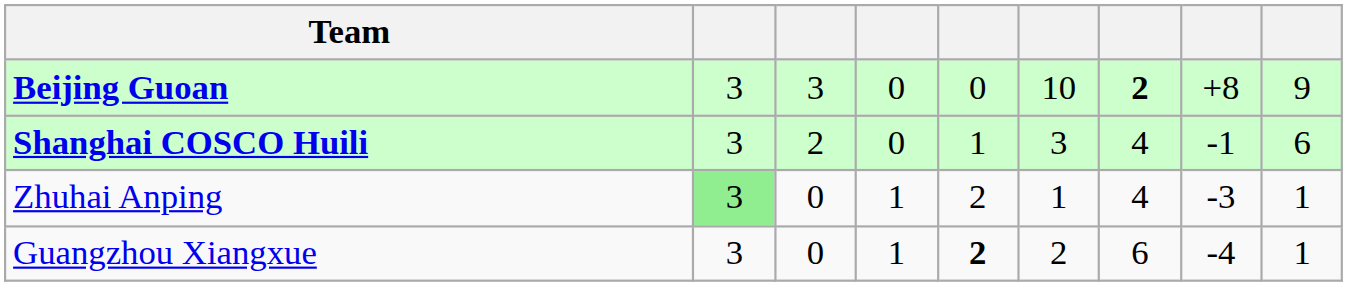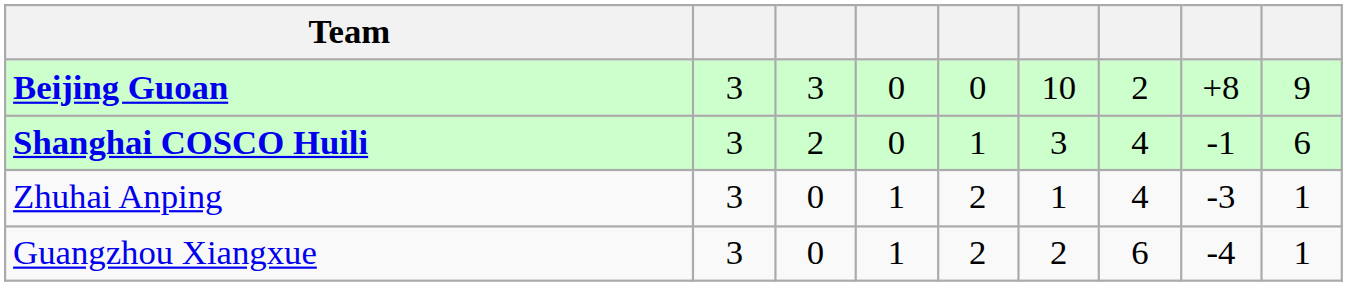Beijing Guoan | column 7: bold -> normal
Zhuhai Anping | column 2: lightgreen background -> no background
Guangzhou Xiangxue | column 5: bold -> normal
